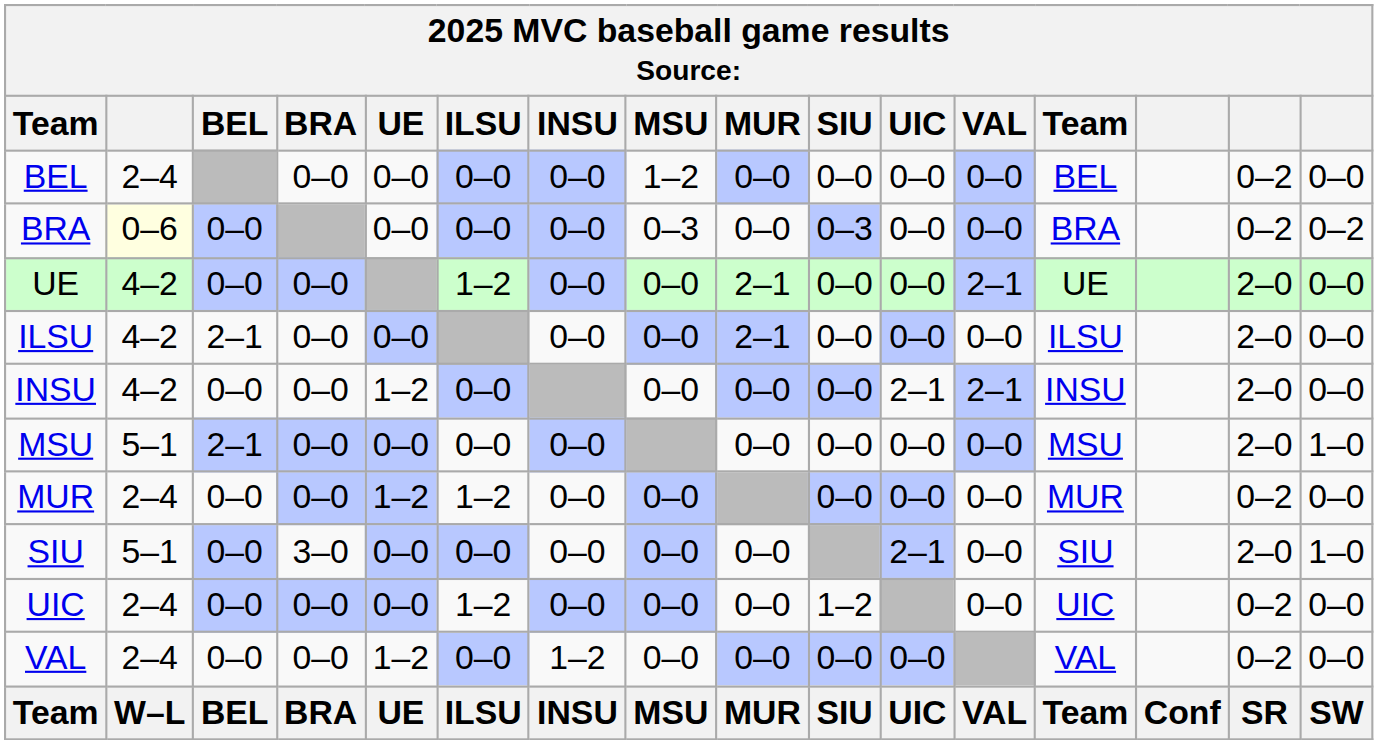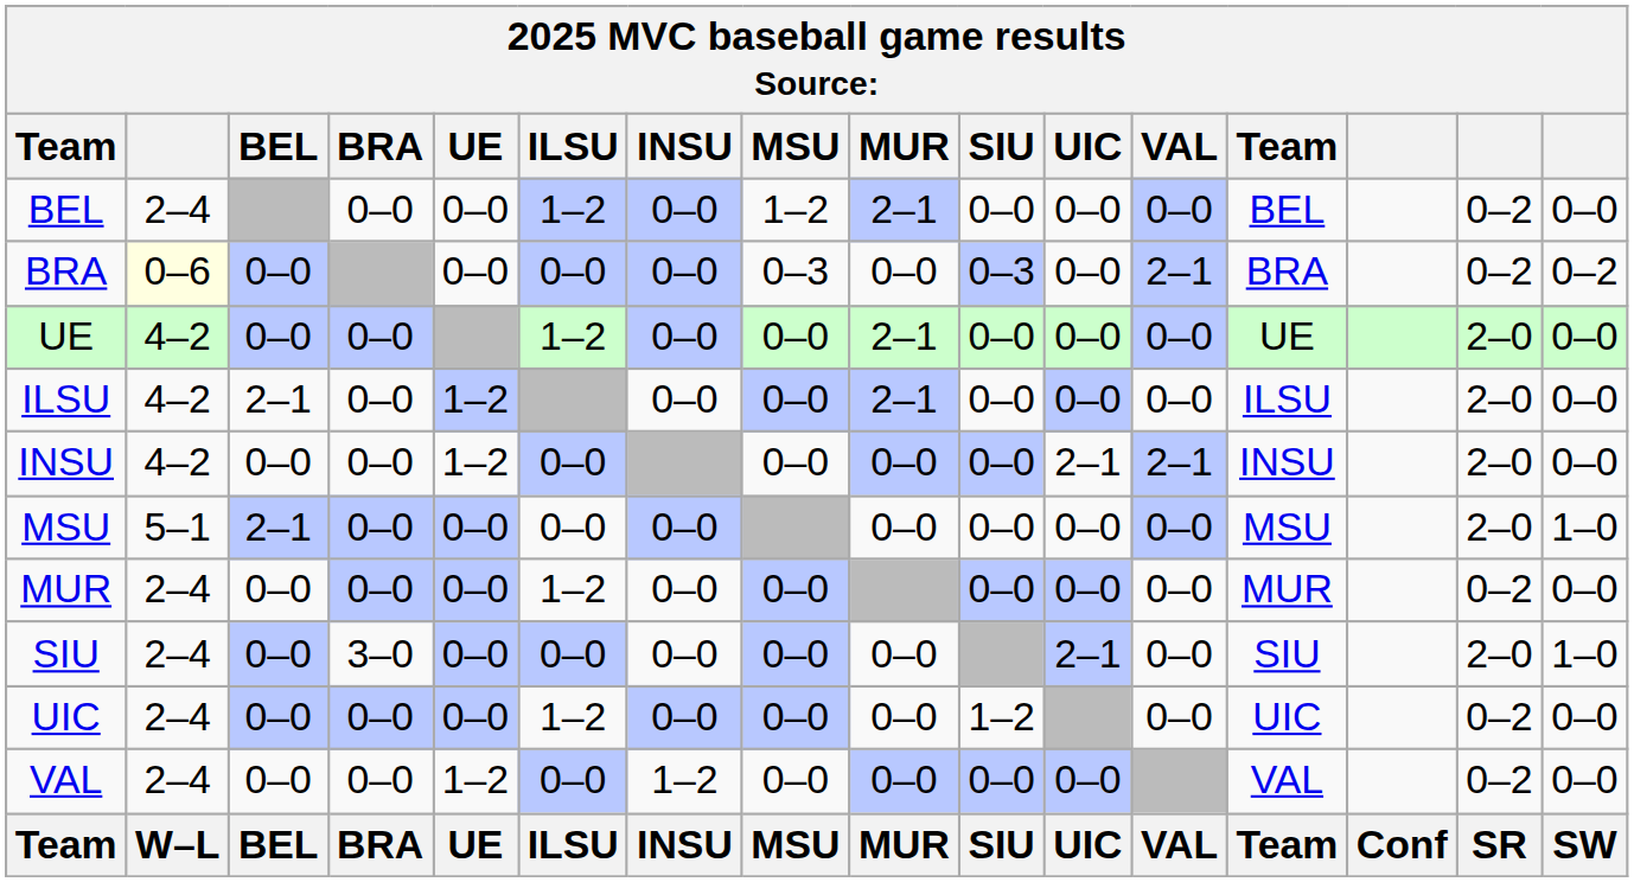row 3 | ILSU: 0–0 -> 1–2
row 3 | MUR: 0–0 -> 2–1
row 4 | VAL: 0–0 -> 2–1
row 5 | VAL: 2–1 -> 0–0
row 6 | UE: 0–0 -> 1–2
row 9 | UE: 1–2 -> 0–0
row 10 | column 2: 5–1 -> 2–4
